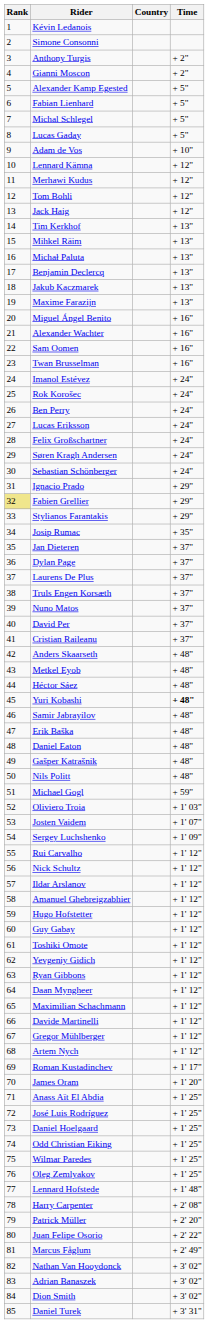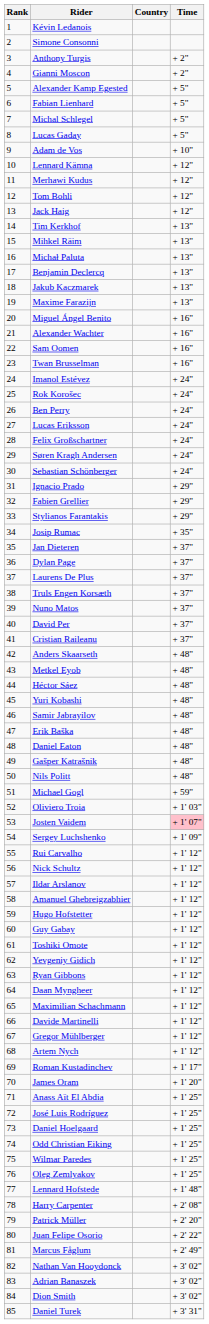Fabien Grellier | Rank: khaki background -> no background
Yuri Kobashi | Time: bold -> normal
Josten Vaidem | Time: no background -> pink background
